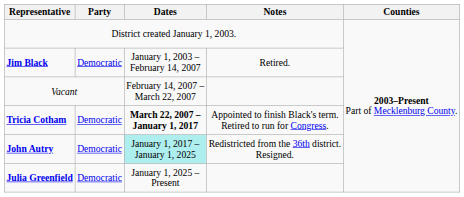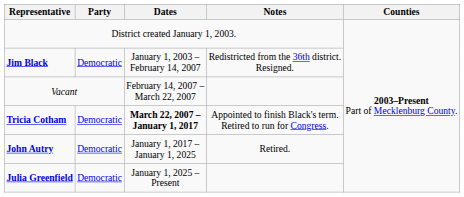Jim Black | Notes: Retired. -> Redistricted from the 36th district. Resigned.
John Autry | Dates: paleturquoise background -> no background
John Autry | Notes: Redistricted from the 36th district. Resigned. -> Retired.
